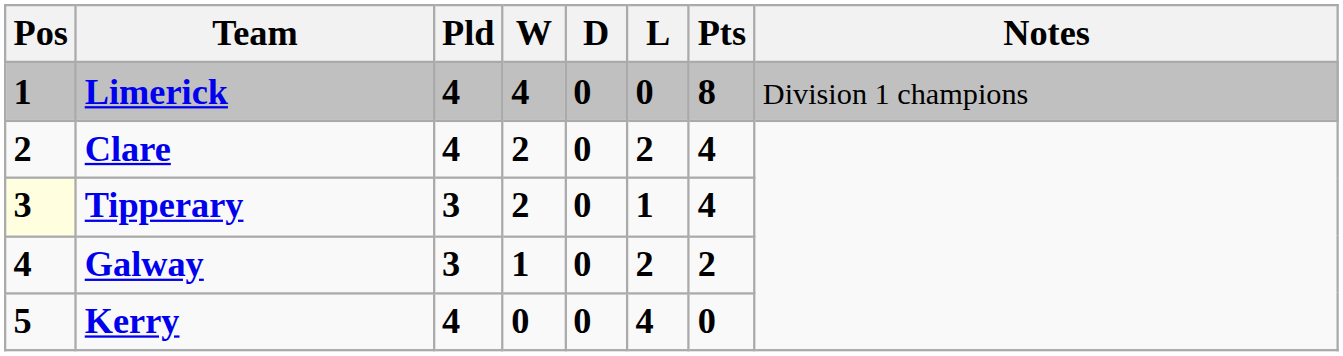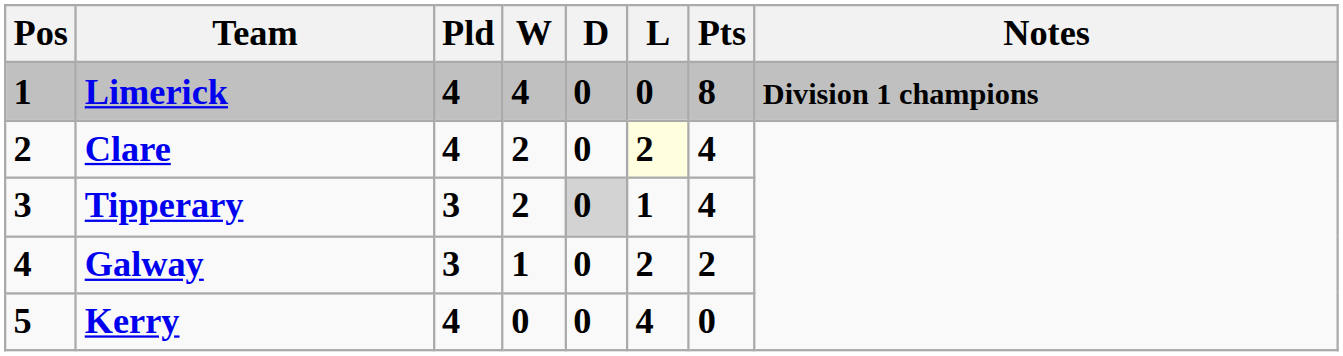Limerick | Notes: normal -> bold
Clare | L: no background -> lightyellow background
Tipperary | Pos: lightyellow background -> no background
Tipperary | D: no background -> lightgrey background
